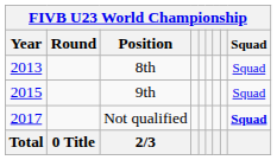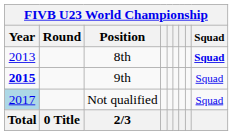8th | Squad: normal -> bold
9th | Year: normal -> bold
Not qualified | Year: no background -> lightblue background
Not qualified | Squad: bold -> normal
